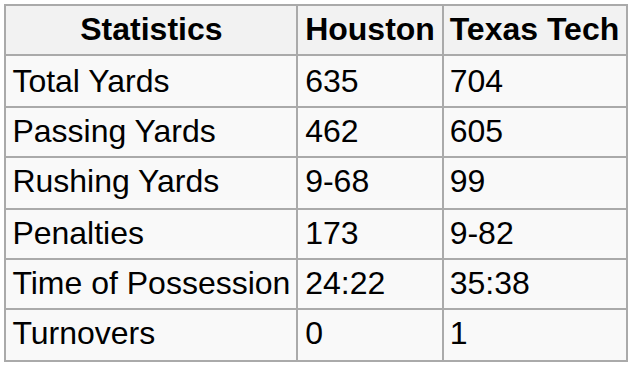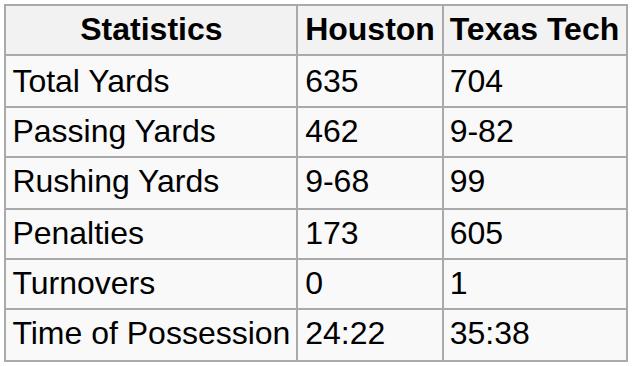Passing Yards | Texas Tech: 605 -> 9-82
Penalties | Texas Tech: 9-82 -> 605
rows swapped: Turnovers <-> Time of Possession
